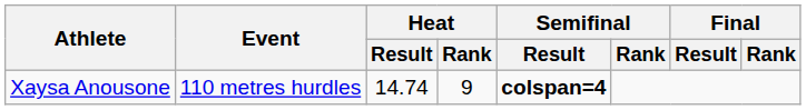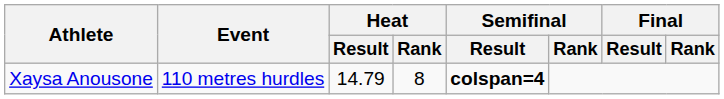Xaysa Anousone | Heat / Result: 14.74 -> 14.79
Xaysa Anousone | Heat / Rank: 9 -> 8
